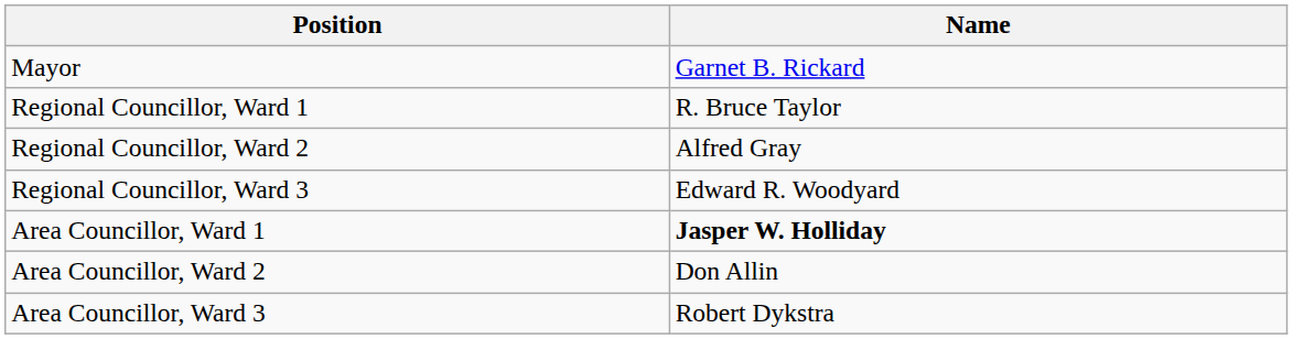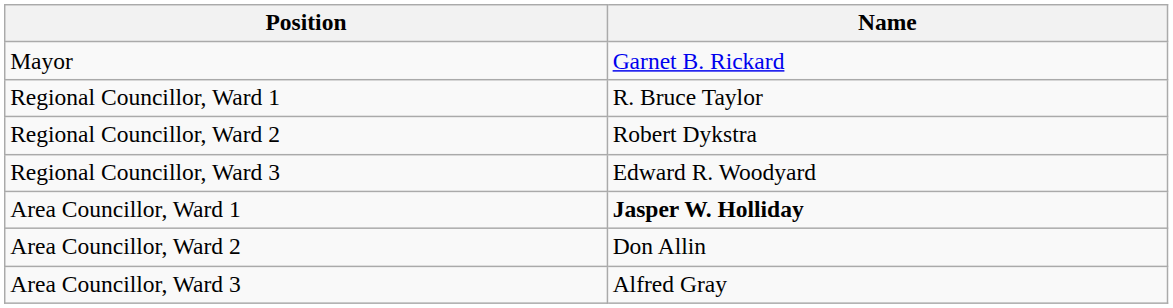Regional Councillor, Ward 2 | Name: Alfred Gray -> Robert Dykstra
Area Councillor, Ward 3 | Name: Robert Dykstra -> Alfred Gray
